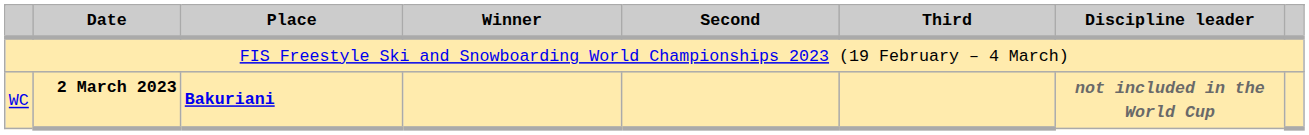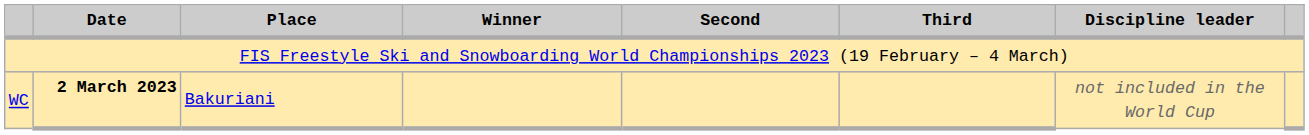WC | Place: bold -> normal
WC | Discipline leader: bold -> normal
